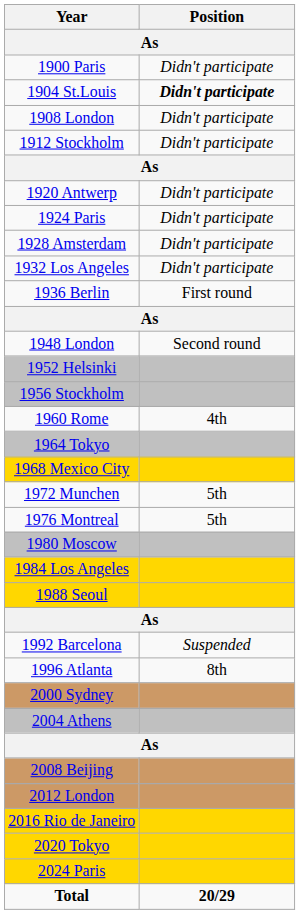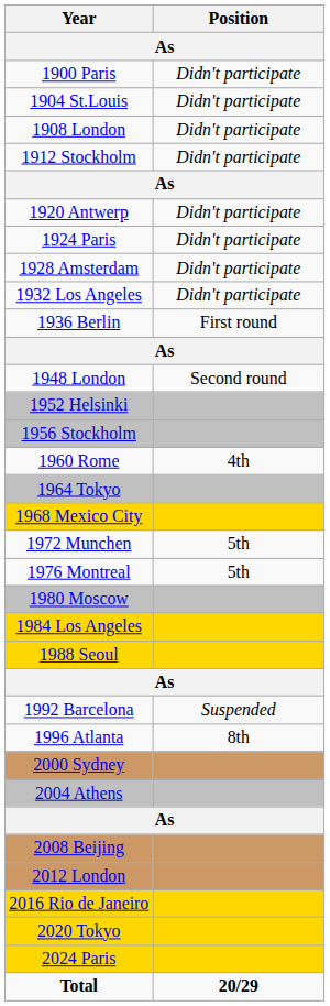1904 St.Louis | Position: bold -> normal
